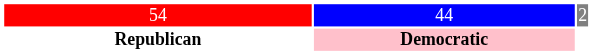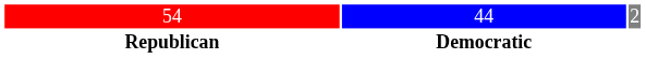Republican | column 2: pink background -> no background
